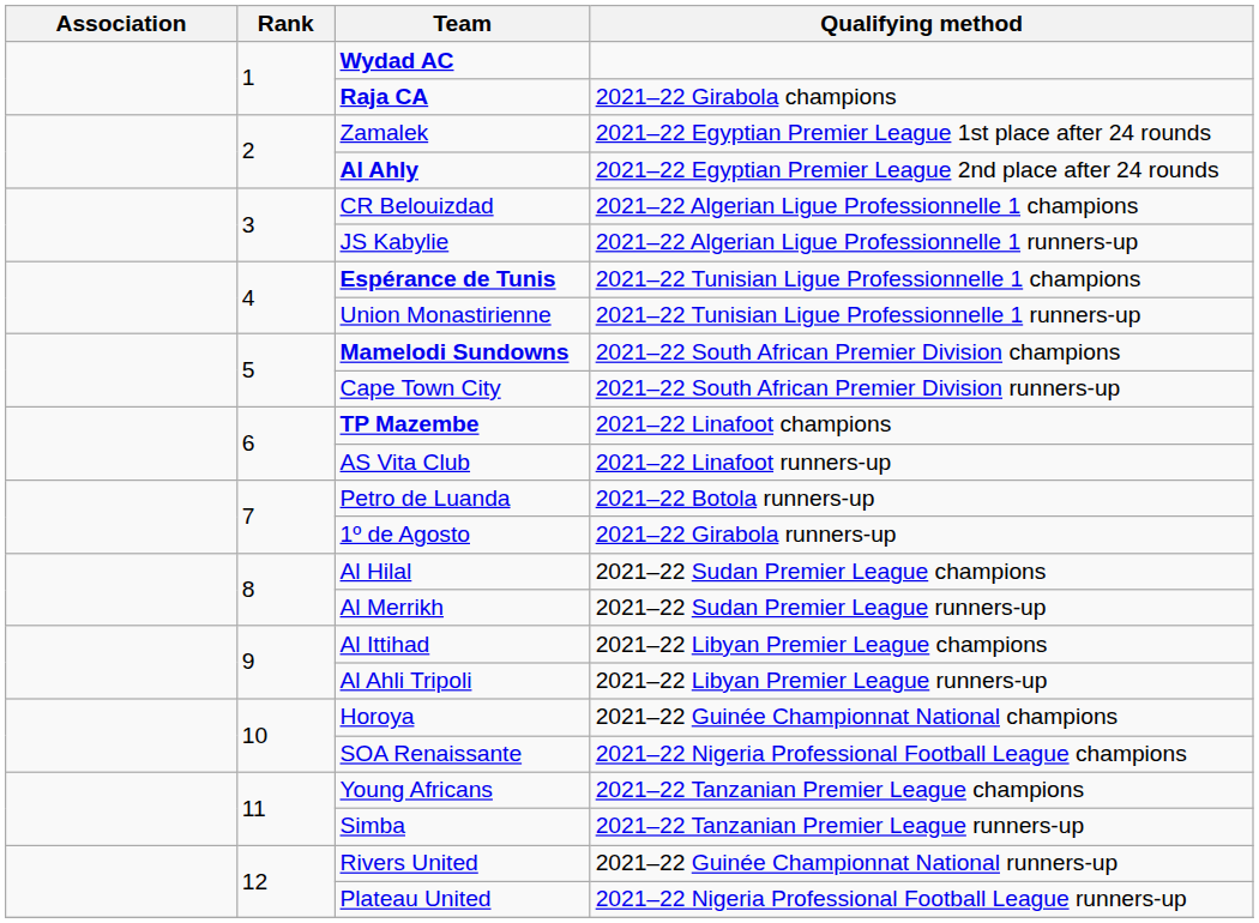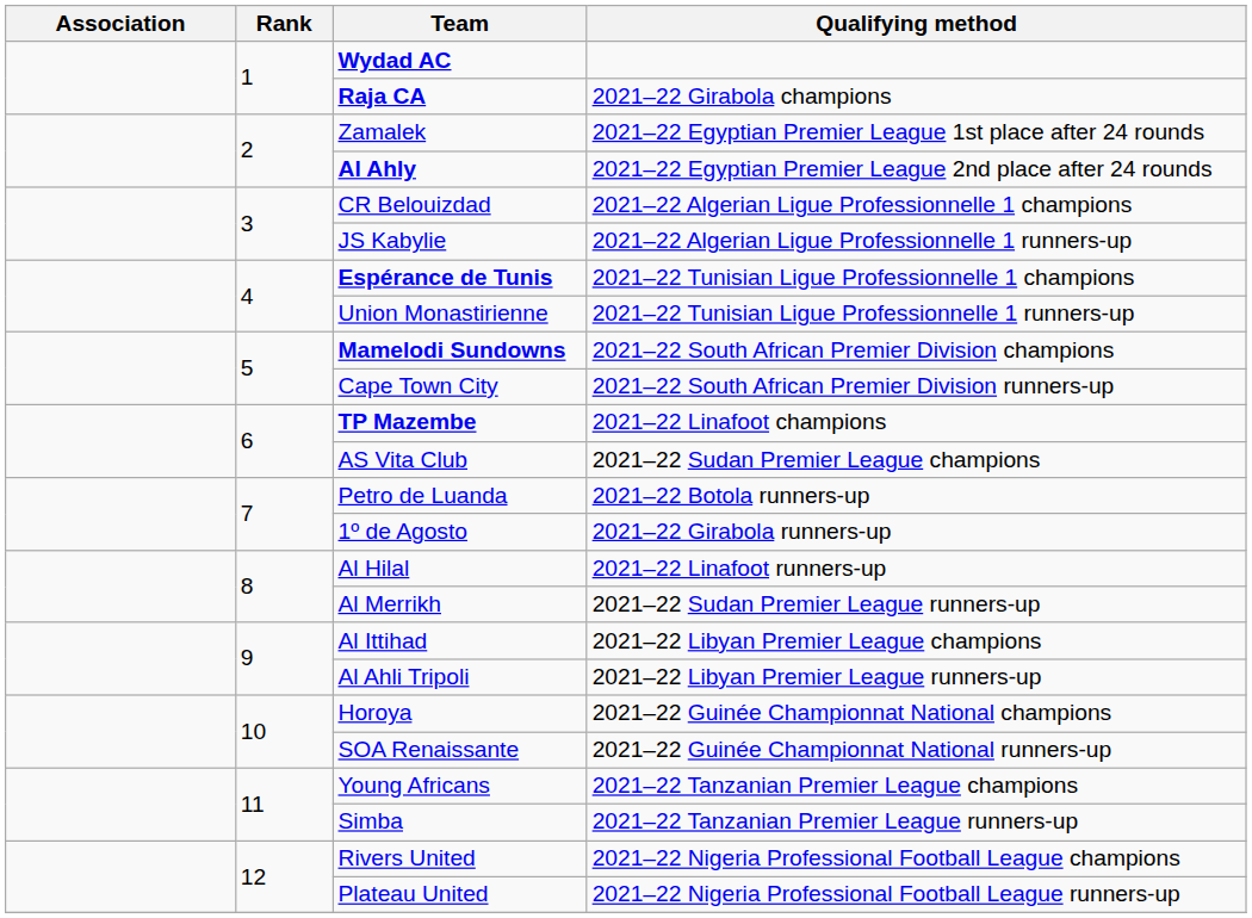AS Vita Club | Qualifying method: 2021–22 Linafoot runners-up -> 2021–22 Sudan Premier League champions
Al Hilal | Qualifying method: 2021–22 Sudan Premier League champions -> 2021–22 Linafoot runners-up
SOA Renaissante | Qualifying method: 2021–22 Nigeria Professional Football League champions -> 2021–22 Guinée Championnat National runners-up
Rivers United | Qualifying method: 2021–22 Guinée Championnat National runners-up -> 2021–22 Nigeria Professional Football League champions
